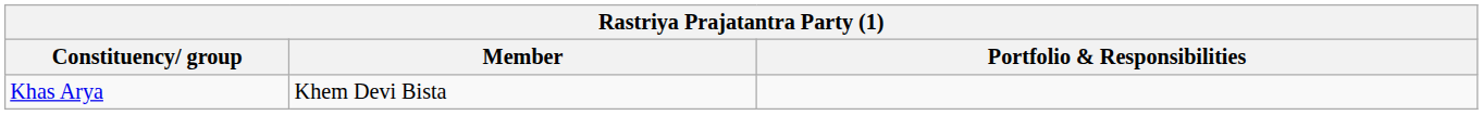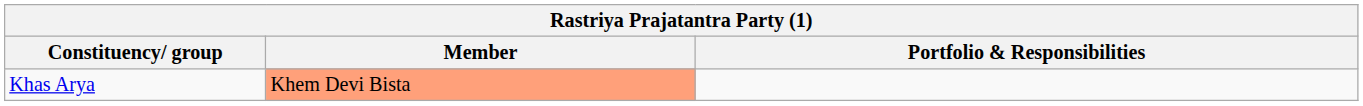Khas Arya | Member: no background -> lightsalmon background
